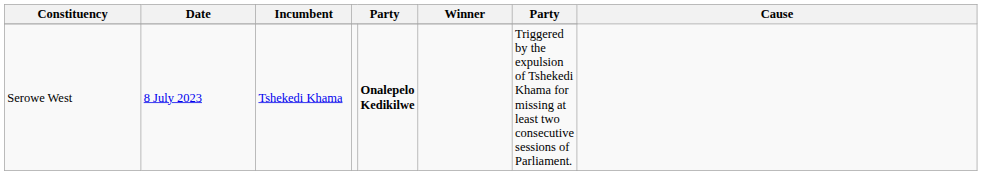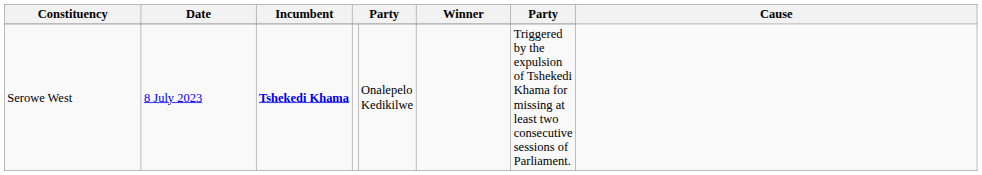Serowe West | Incumbent: normal -> bold
Serowe West | column 5: bold -> normal
